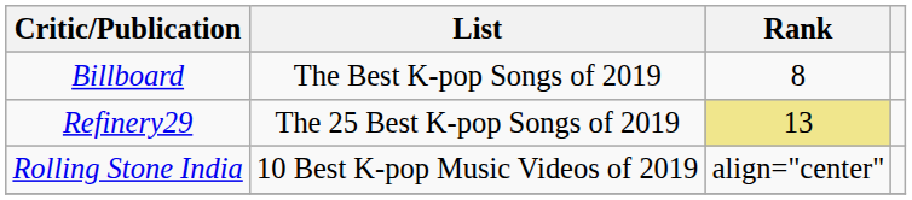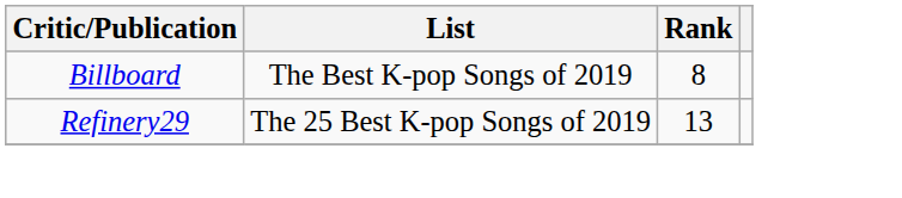Refinery29 | Rank: khaki background -> no background
- row: Rolling Stone India | 10 Best K-pop Music Videos of 2019 | align="center"
